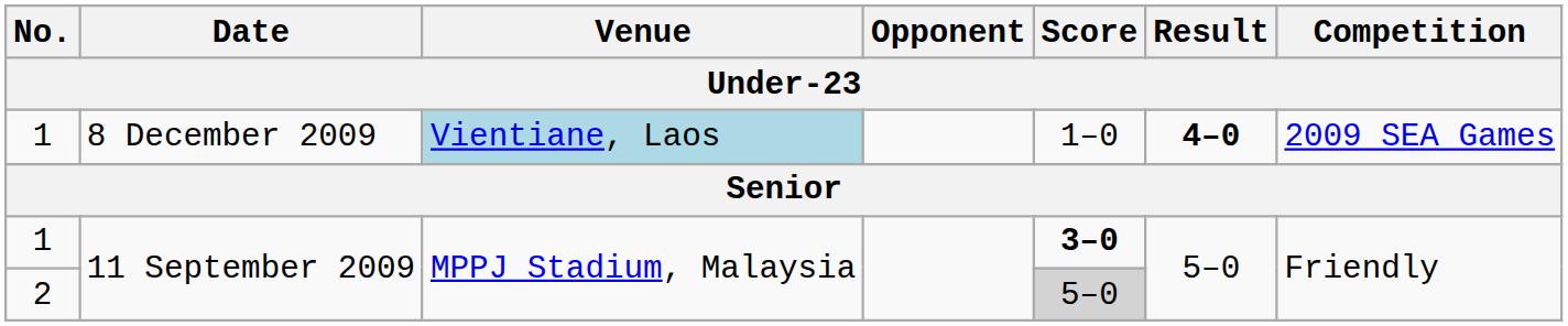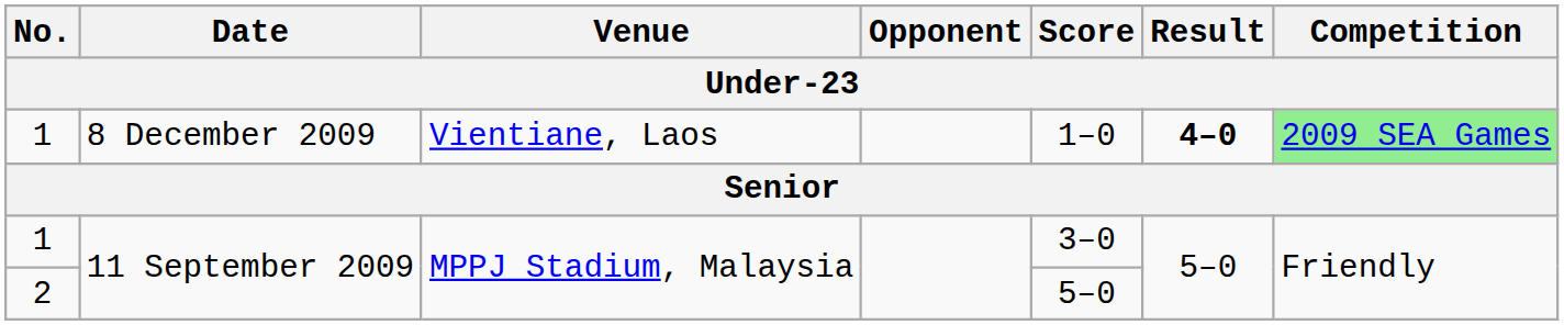1 / 8 December 2009 | Venue: lightblue background -> no background
1 / 8 December 2009 | Competition: no background -> lightgreen background
1 / 11 September 2009 | Score: bold -> normal
2 | Score: lightgrey background -> no background
